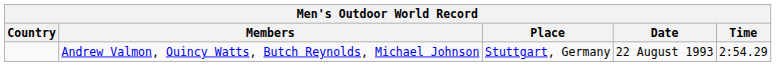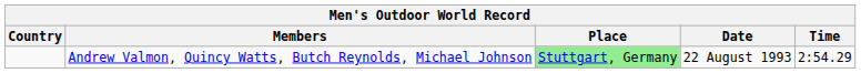Andrew Valmon, Quincy Watts, Butch Reynolds, Michael Johnson | Place: no background -> lightgreen background
